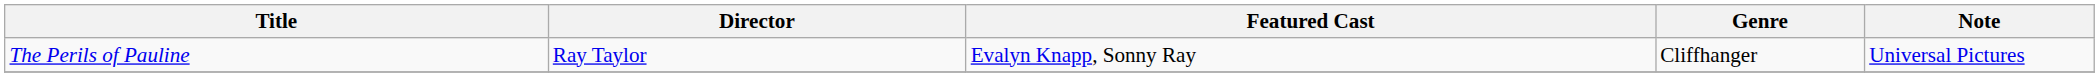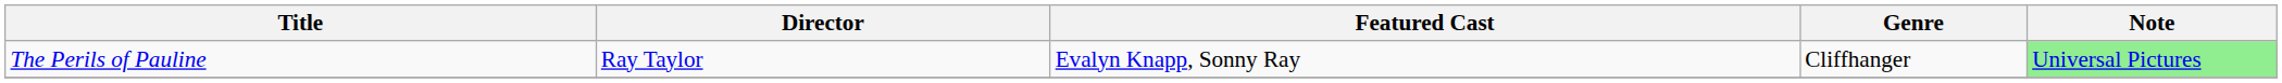The Perils of Pauline | Note: no background -> lightgreen background
